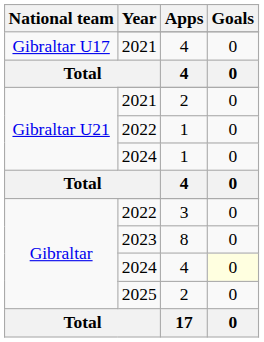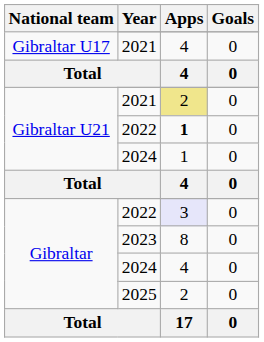Gibraltar U21 / 2021 | Apps: no background -> khaki background
Gibraltar U21 / 2022 | Apps: normal -> bold
Gibraltar / 2022 | Apps: no background -> lavender background
Gibraltar / 2024 | Goals: lightyellow background -> no background
